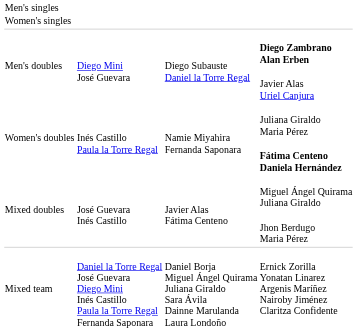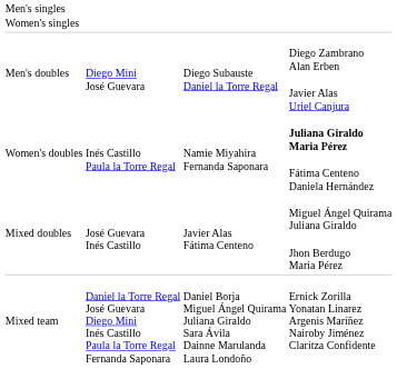Diego Zambrano Alan Erben | column 4: bold -> normal
Juliana Giraldo Maria Pérez | column 4: normal -> bold
Fátima Centeno Daniela Hernández | column 4: bold -> normal
